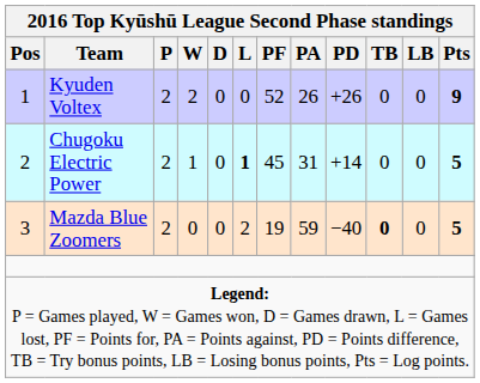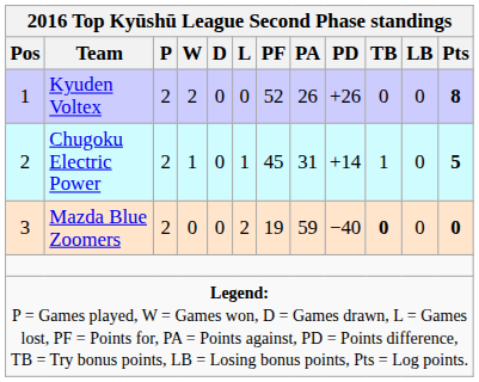Kyuden Voltex | Pts: 9 -> 8
Chugoku Electric Power | L: bold -> normal
Chugoku Electric Power | TB: 0 -> 1
Mazda Blue Zoomers | Pts: 5 -> 0
